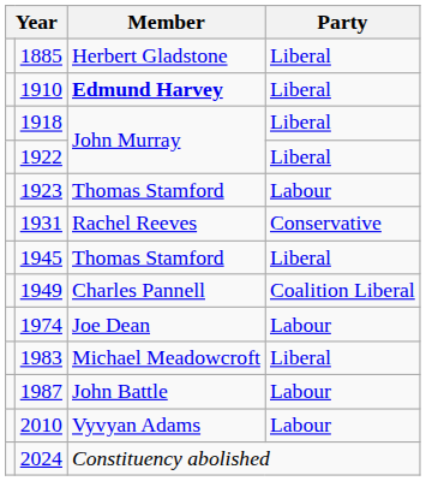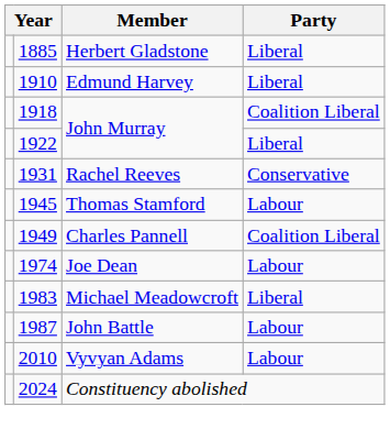1910 | Member: bold -> normal
1918 | Party: Liberal -> Coalition Liberal
- row: 1923 | Thomas Stamford | Labour
1945 | Party: Liberal -> Labour
